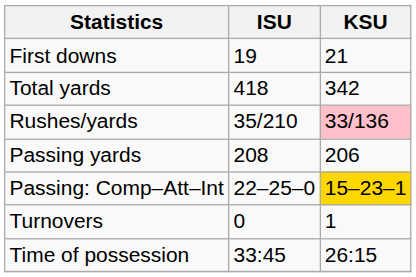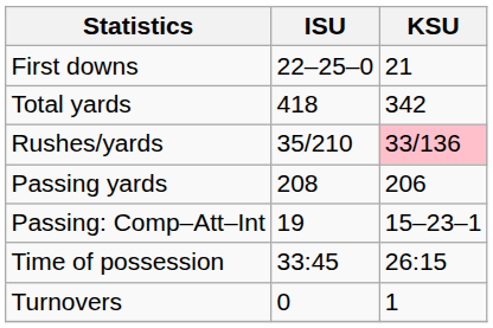First downs | ISU: 19 -> 22–25–0
Passing: Comp–Att–Int | ISU: 22–25–0 -> 19
Passing: Comp–Att–Int | KSU: gold background -> no background
rows swapped: Turnovers <-> Time of possession
